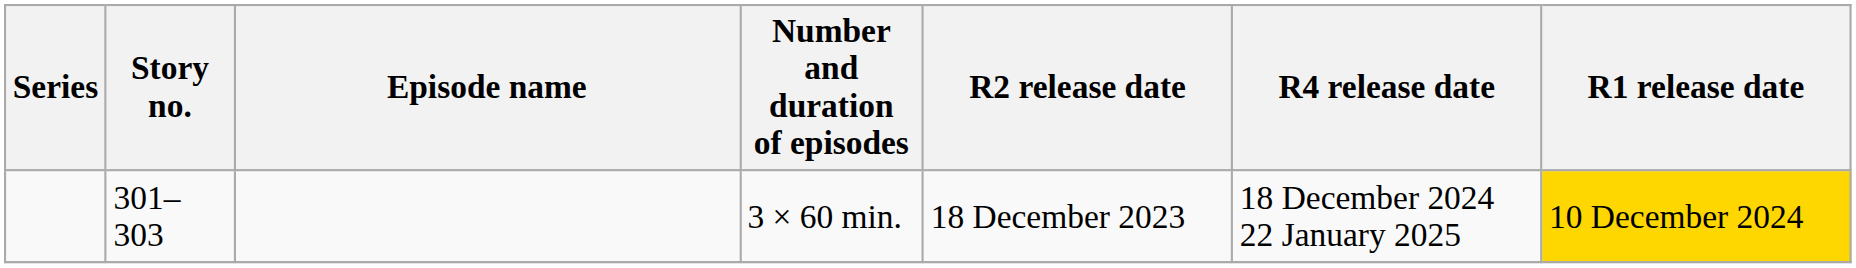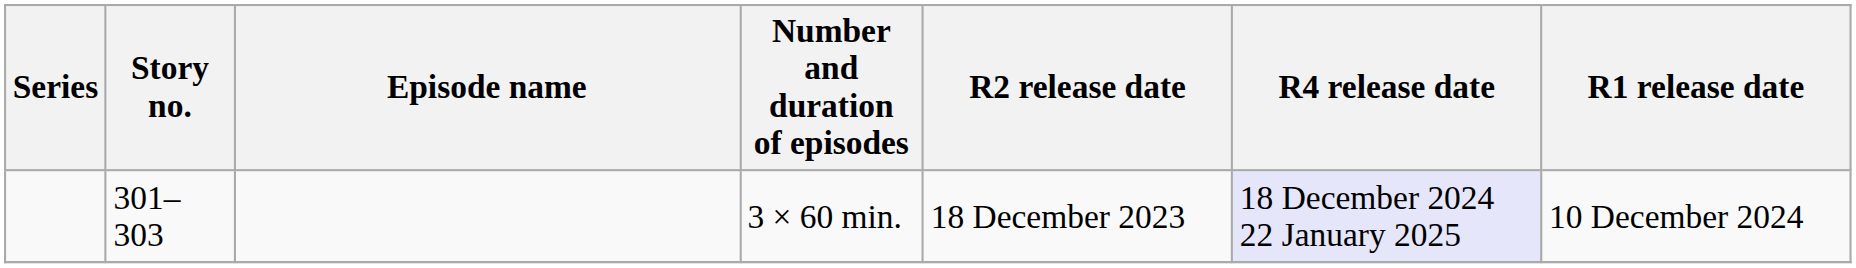3 × 60 min. | R4 release date: no background -> lavender background
3 × 60 min. | R1 release date: gold background -> no background
